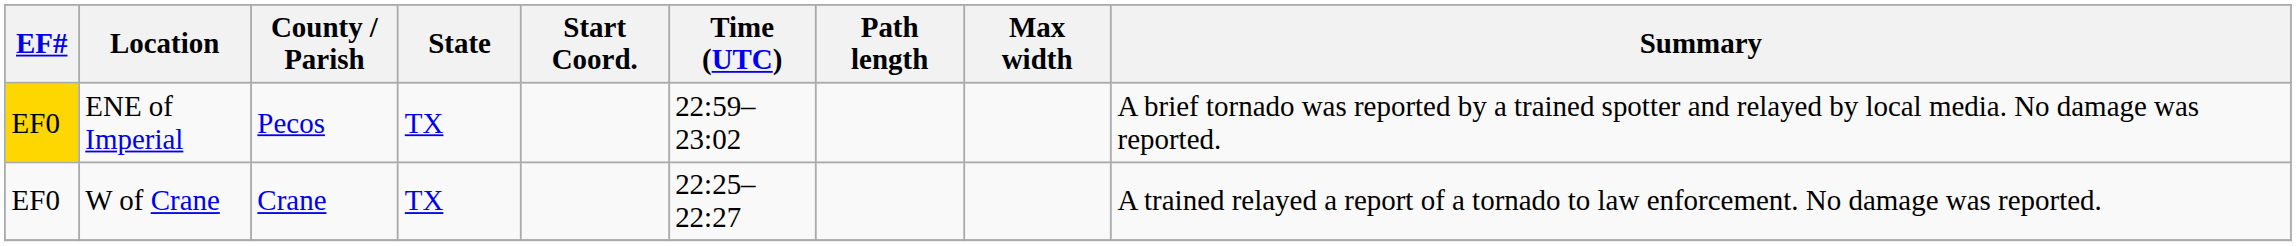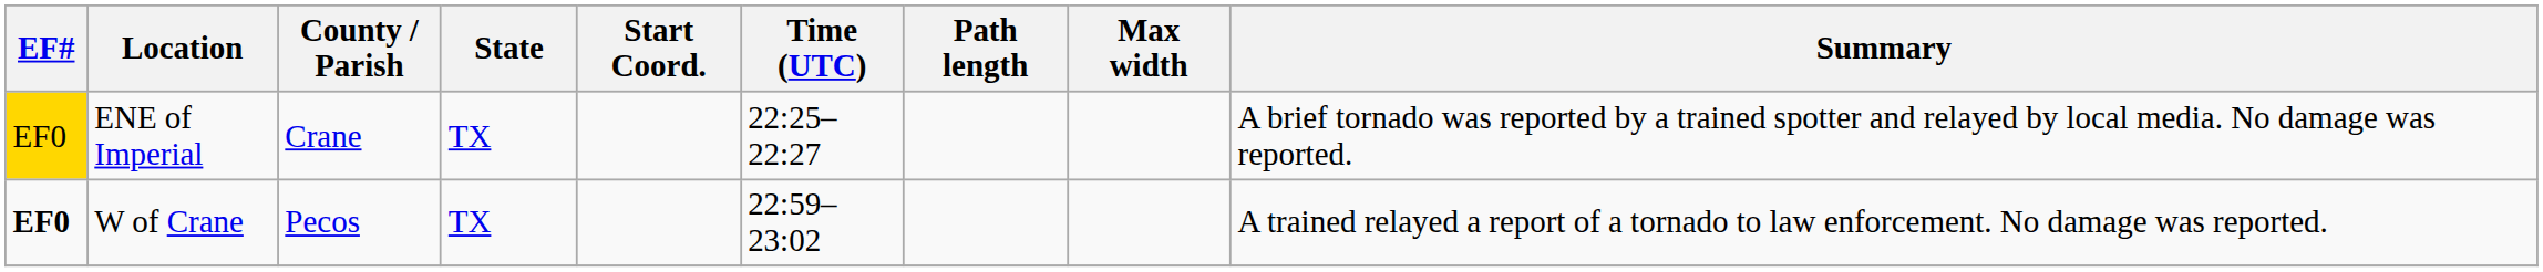ENE of Imperial | County / Parish: Pecos -> Crane
ENE of Imperial | Time (UTC): 22:59–23:02 -> 22:25–22:27
W of Crane | EF#: normal -> bold
W of Crane | County / Parish: Crane -> Pecos
W of Crane | Time (UTC): 22:25–22:27 -> 22:59–23:02
